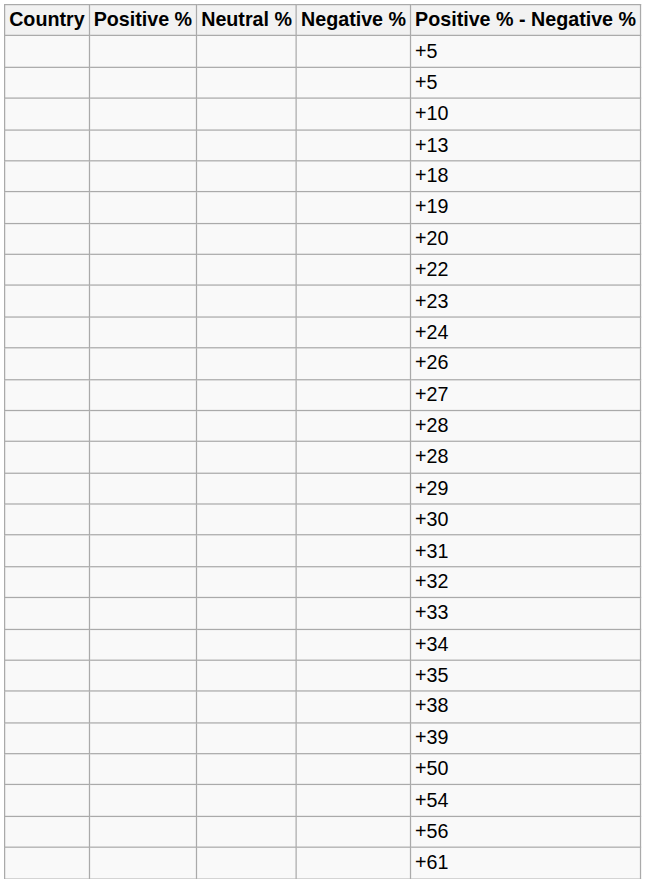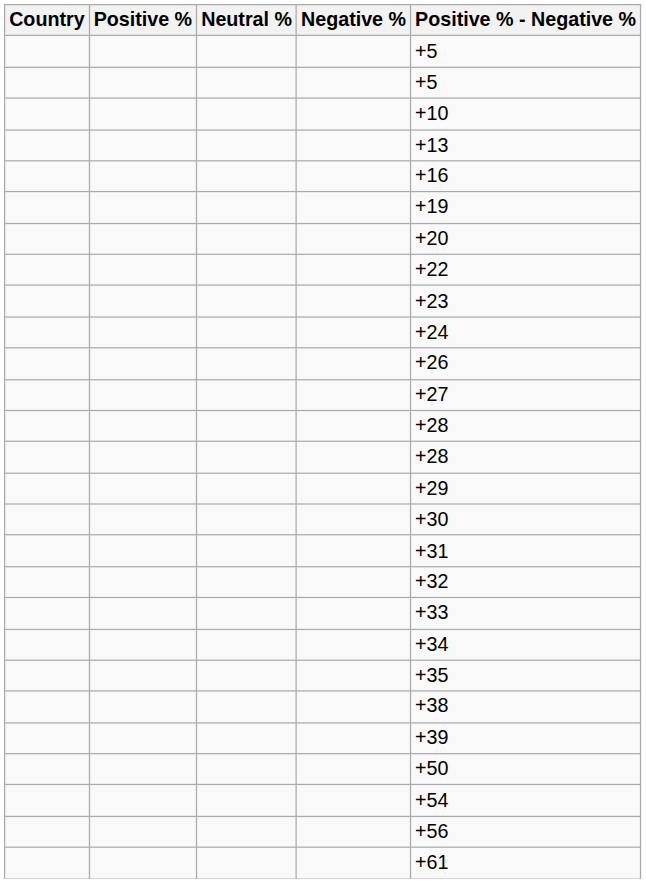row 6 | Positive % - Negative %: +18 -> +16
